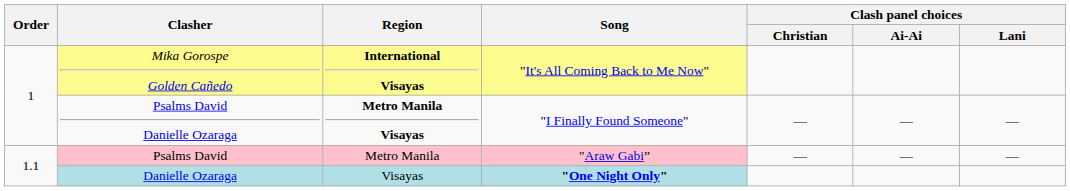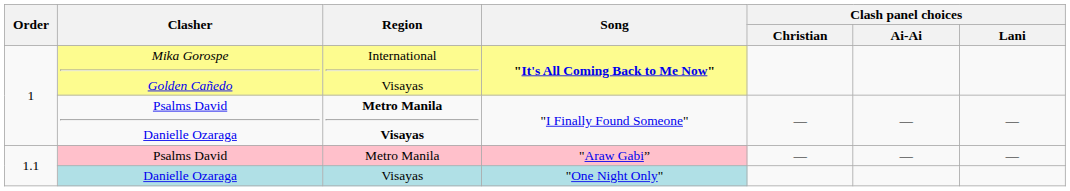Mika Gorospe Golden Cañedo | Region: bold -> normal
Mika Gorospe Golden Cañedo | Song: normal -> bold
Danielle Ozaraga | Song: bold -> normal
